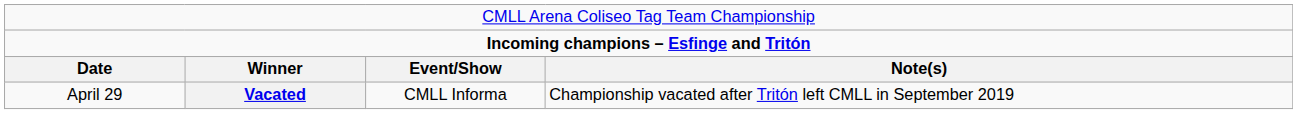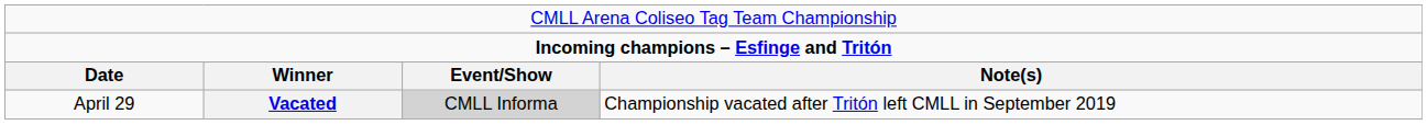April 29 | column 3: no background -> lightgrey background
